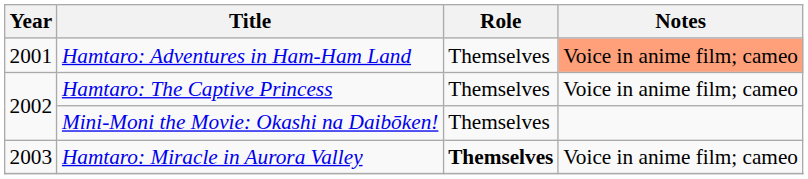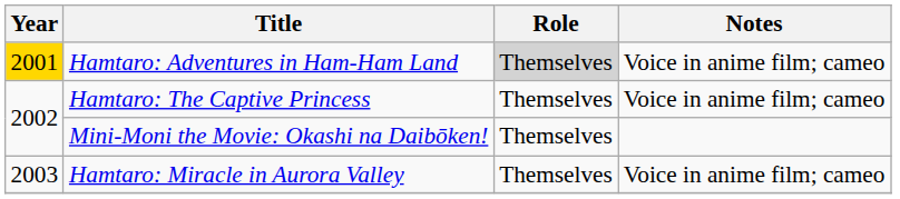Hamtaro: Adventures in Ham-Ham Land | Year: no background -> gold background
Hamtaro: Adventures in Ham-Ham Land | Role: no background -> lightgrey background
Hamtaro: Adventures in Ham-Ham Land | Notes: lightsalmon background -> no background
Hamtaro: Miracle in Aurora Valley | Role: bold -> normal
